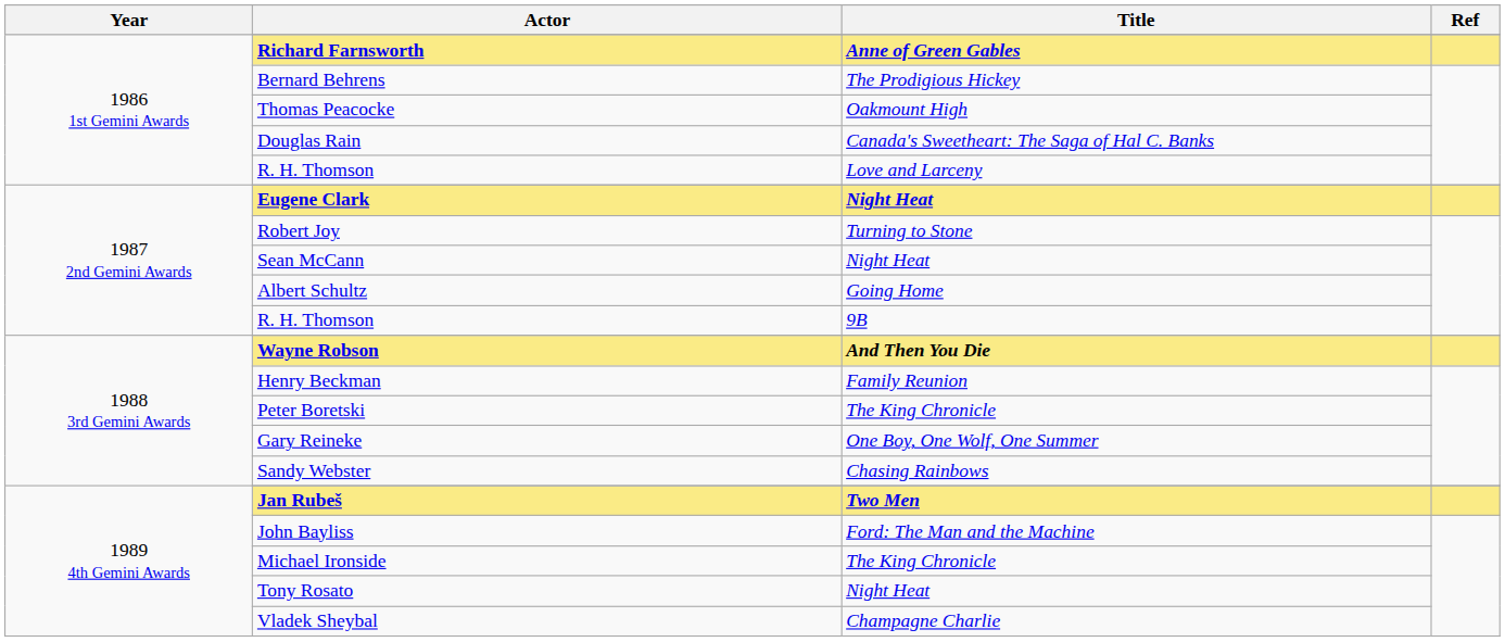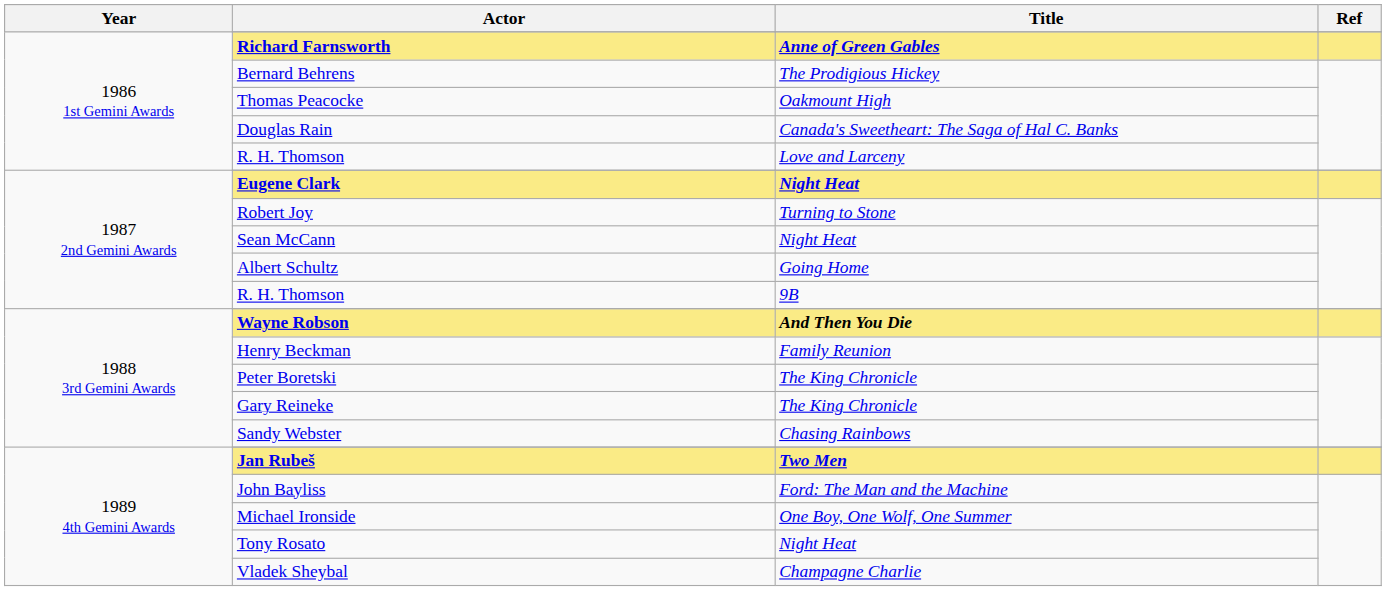Gary Reineke | Title: One Boy, One Wolf, One Summer -> The King Chronicle
Michael Ironside | Title: The King Chronicle -> One Boy, One Wolf, One Summer
